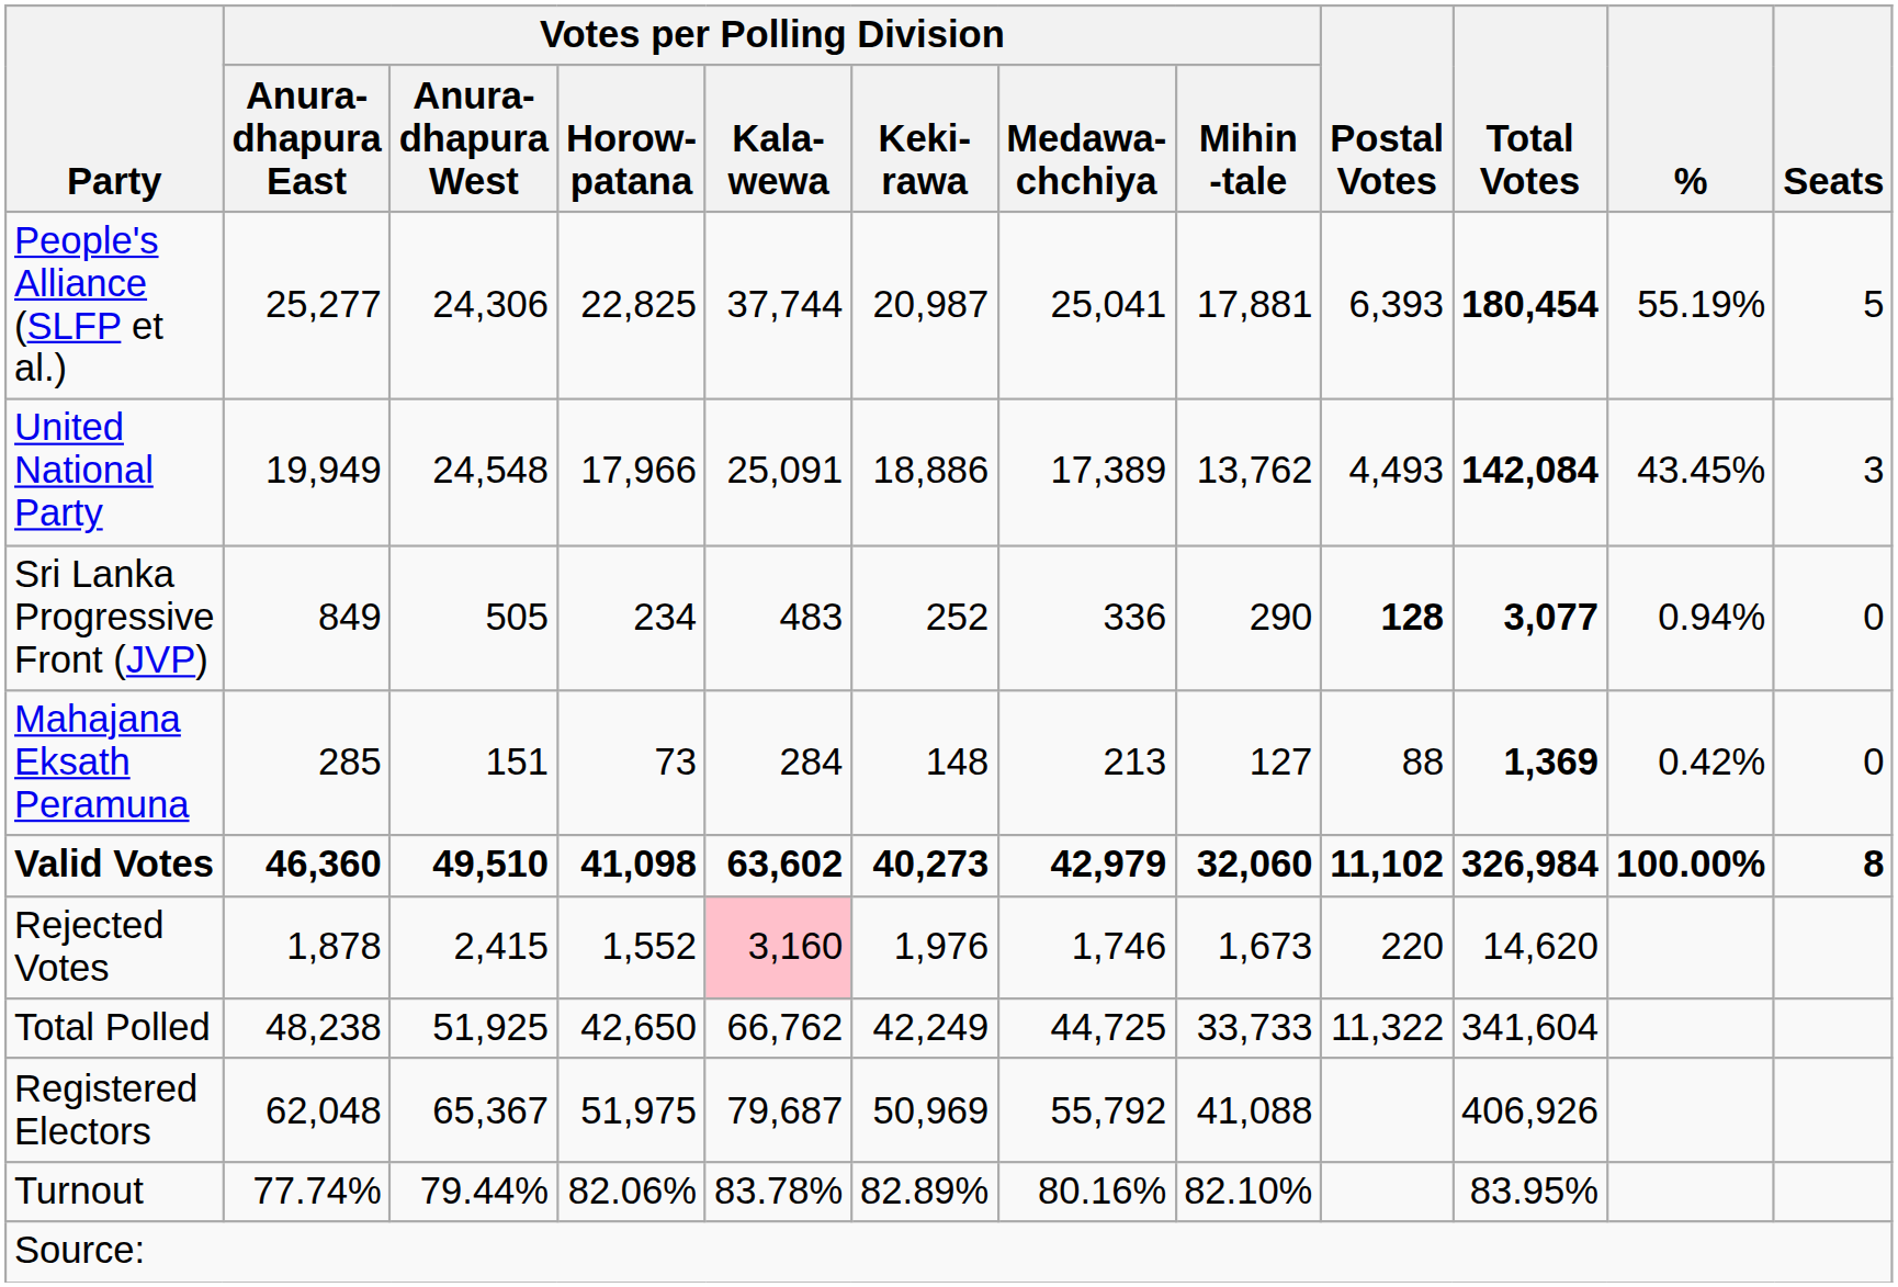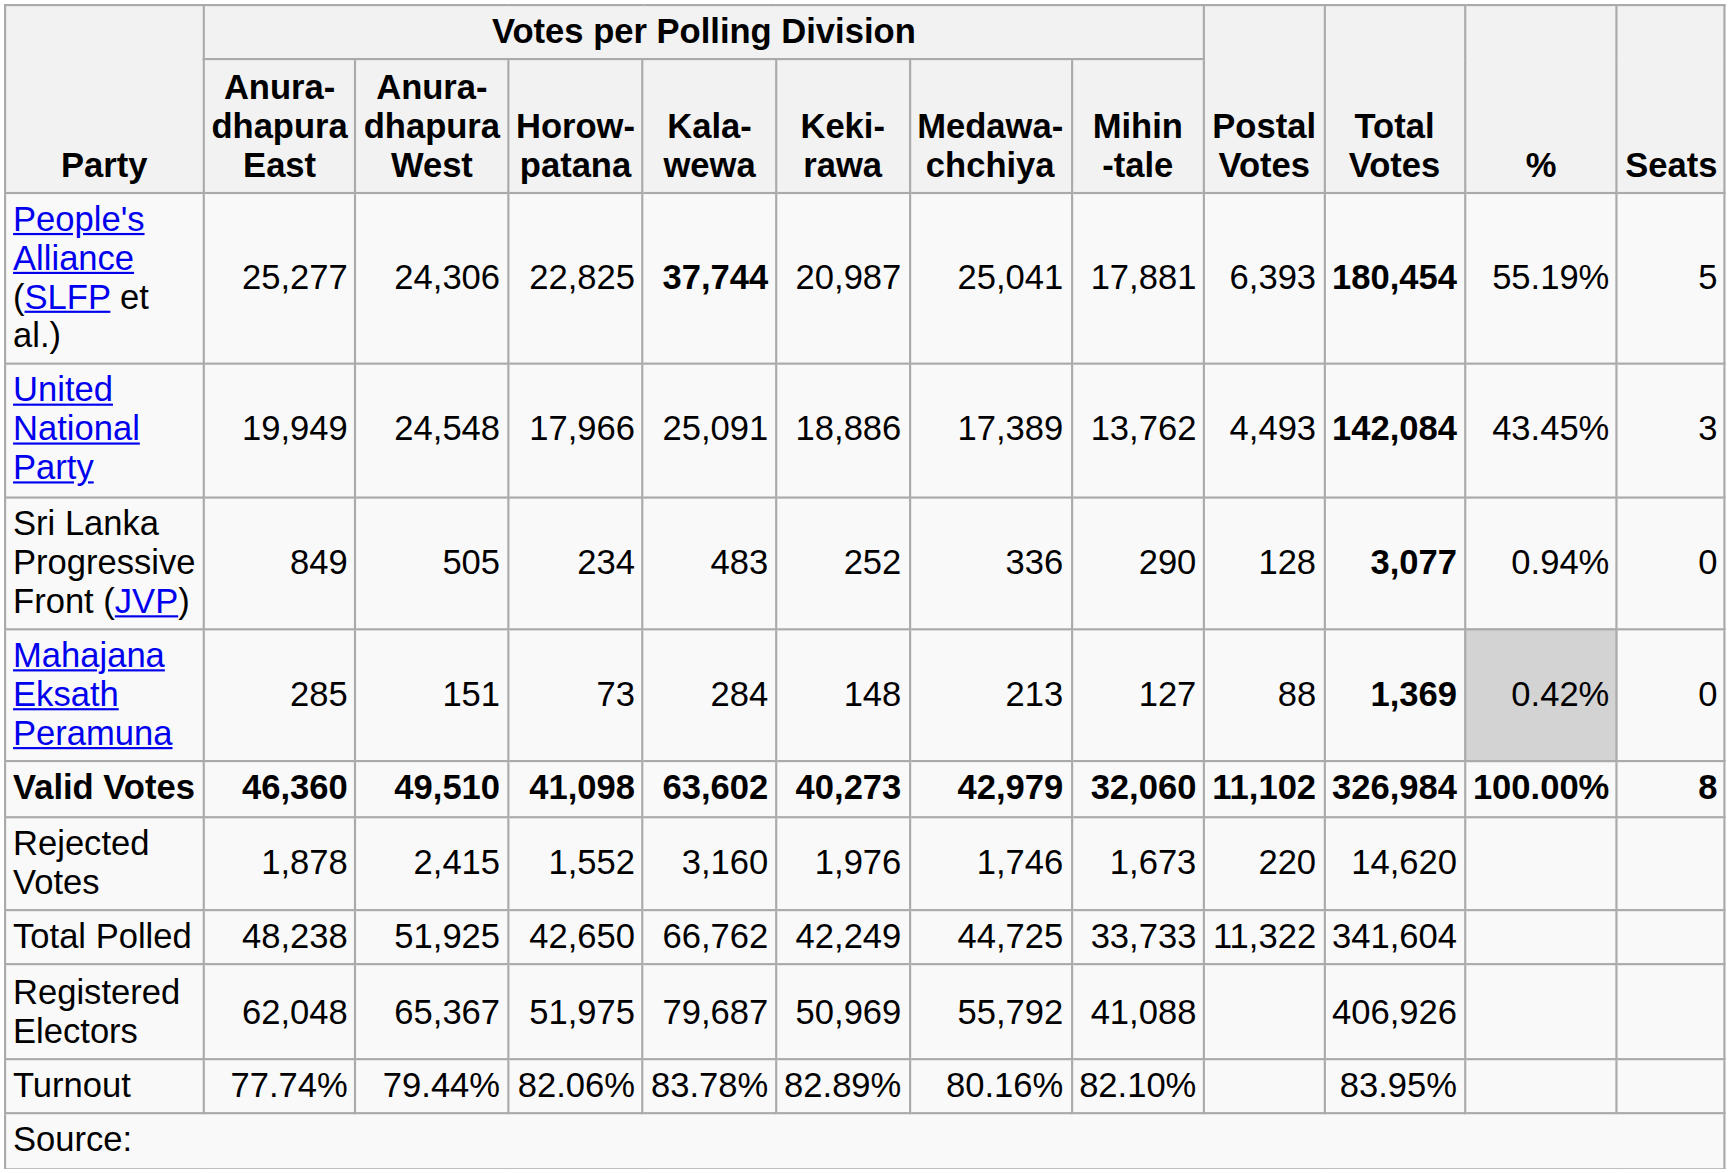People's Alliance (SLFP et al.) | Votes per Polling Division / Kala- wewa: normal -> bold
Sri Lanka Progressive Front (JVP) | Postal Votes: bold -> normal
Mahajana Eksath Peramuna | %: no background -> lightgrey background
Rejected Votes | Votes per Polling Division / Kala- wewa: pink background -> no background
